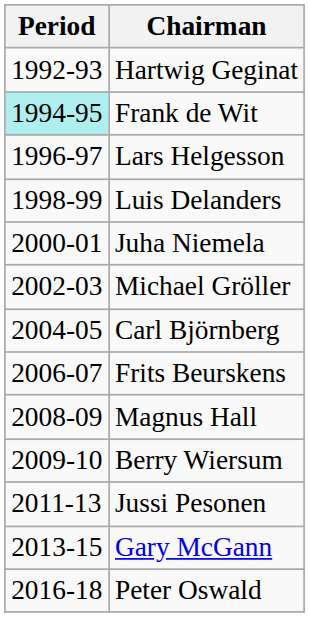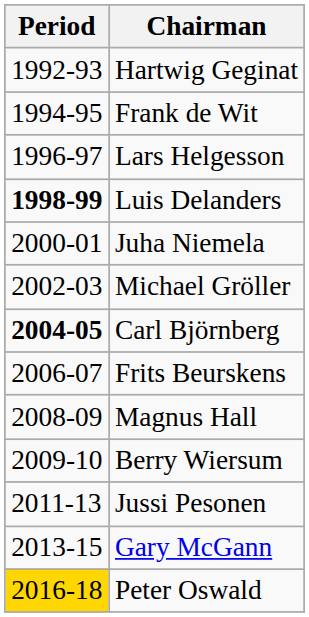Frank de Wit | Period: paleturquoise background -> no background
Luis Delanders | Period: normal -> bold
Carl Björnberg | Period: normal -> bold
Peter Oswald | Period: no background -> gold background
